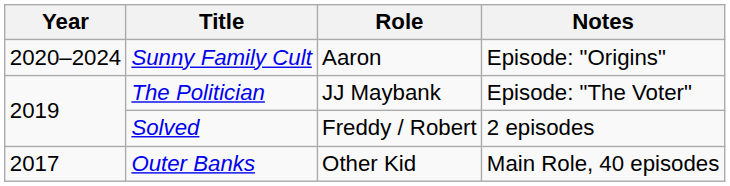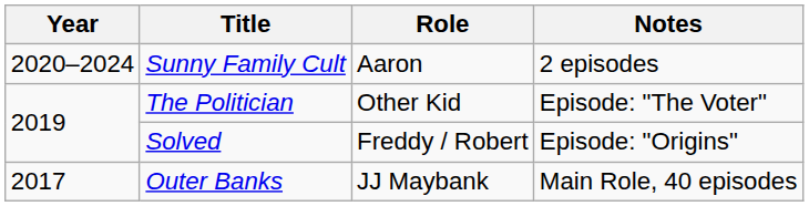Sunny Family Cult | Notes: Episode: "Origins" -> 2 episodes
The Politician | Role: JJ Maybank -> Other Kid
Solved | Notes: 2 episodes -> Episode: "Origins"
Outer Banks | Role: Other Kid -> JJ Maybank
